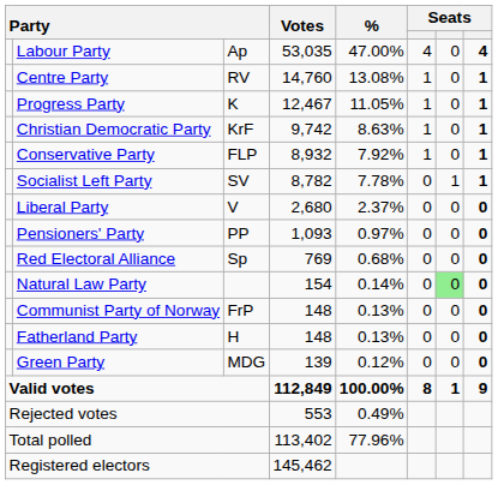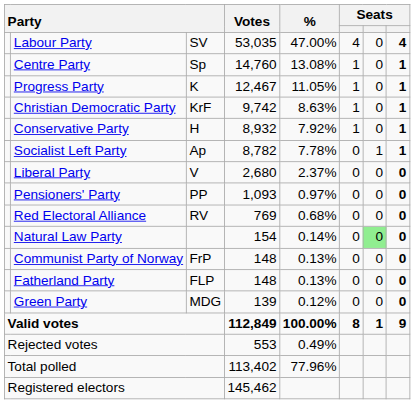Labour Party | column 3: Ap -> SV
Centre Party | column 3: RV -> Sp
Conservative Party | column 3: FLP -> H
Socialist Left Party | column 3: SV -> Ap
Red Electoral Alliance | column 3: Sp -> RV
Fatherland Party | column 3: H -> FLP
